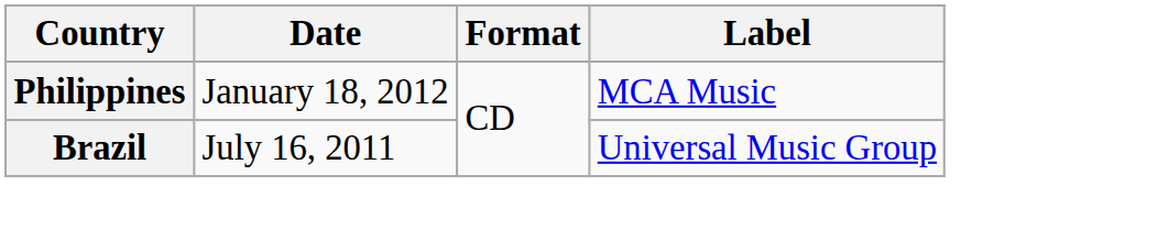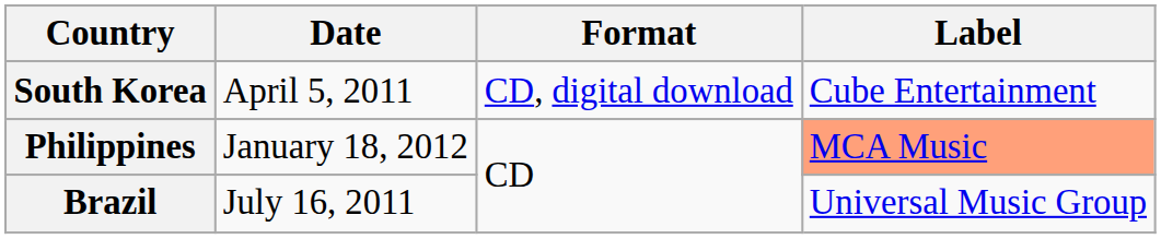+ row: South Korea | April 5, 2011 | CD, digital download | Cube Entertainment
Philippines | Label: no background -> lightsalmon background
